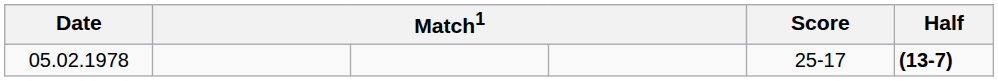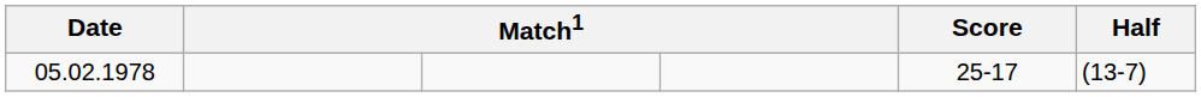05.02.1978 | Half: bold -> normal
